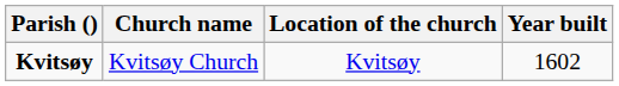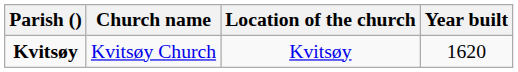row 2 | Year built: 1602 -> 1620
